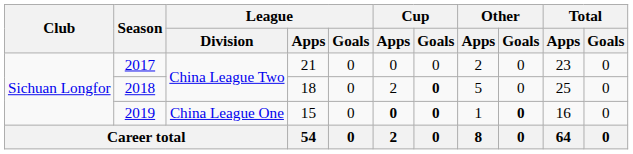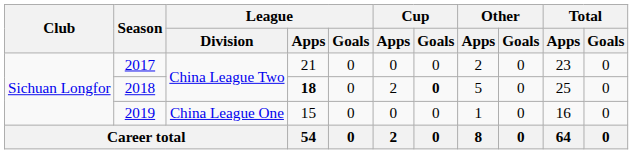2018 | League / Apps: normal -> bold
2019 | Cup / Apps: bold -> normal
2019 | Cup / Goals: bold -> normal
2019 | Other / Goals: bold -> normal
